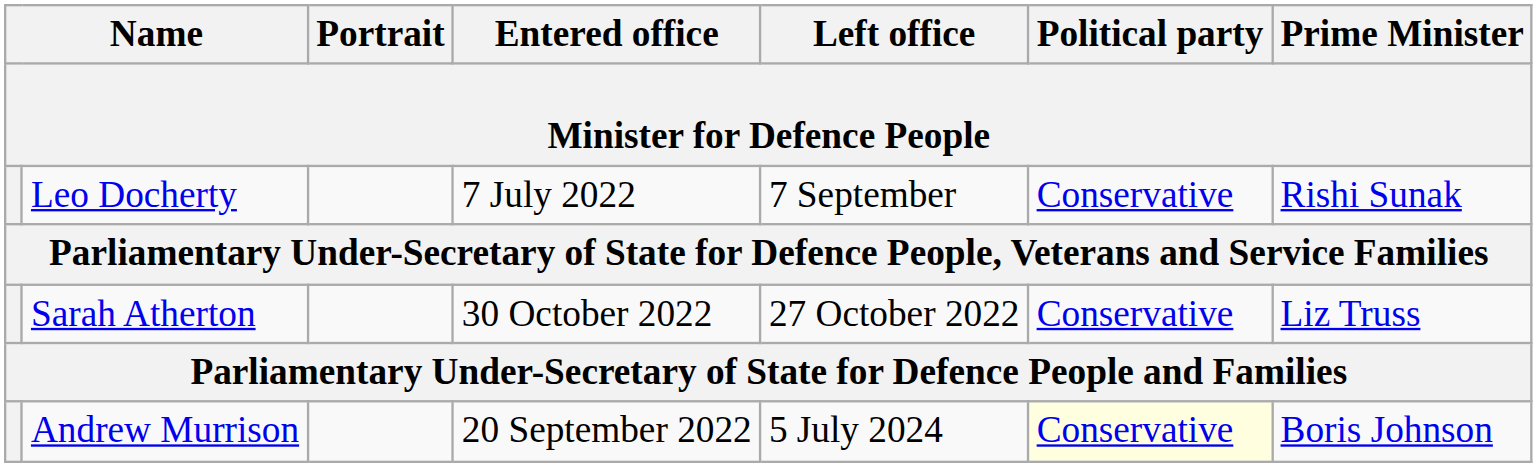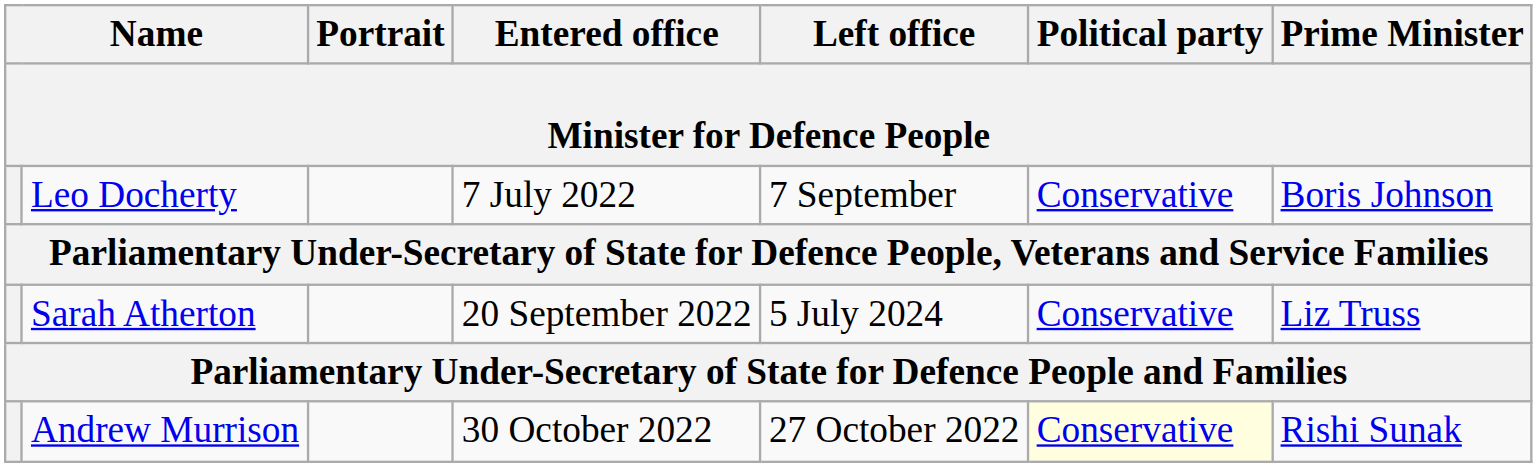Leo Docherty | Prime Minister: Rishi Sunak -> Boris Johnson
Sarah Atherton | Entered office: 30 October 2022 -> 20 September 2022
Sarah Atherton | Left office: 27 October 2022 -> 5 July 2024
Andrew Murrison | Entered office: 20 September 2022 -> 30 October 2022
Andrew Murrison | Left office: 5 July 2024 -> 27 October 2022
Andrew Murrison | Prime Minister: Boris Johnson -> Rishi Sunak
